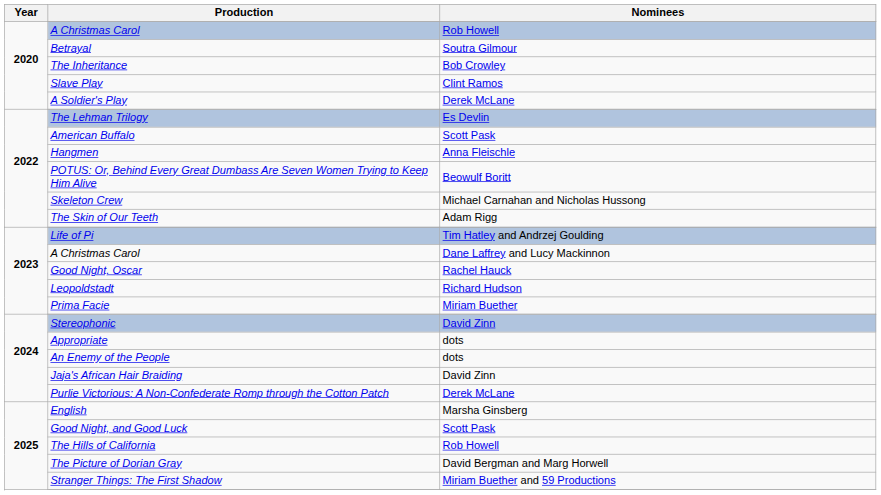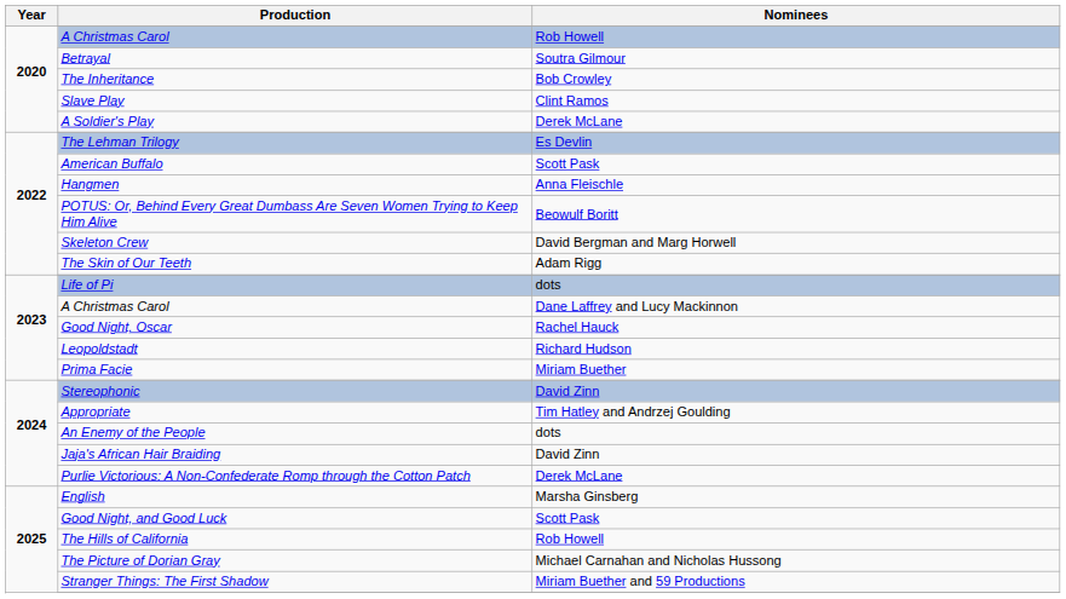Skeleton Crew | Nominees: Michael Carnahan and Nicholas Hussong -> David Bergman and Marg Horwell
Life of Pi | Nominees: Tim Hatley and Andrzej Goulding -> dots
Appropriate | Nominees: dots -> Tim Hatley and Andrzej Goulding
The Picture of Dorian Gray | Nominees: David Bergman and Marg Horwell -> Michael Carnahan and Nicholas Hussong
